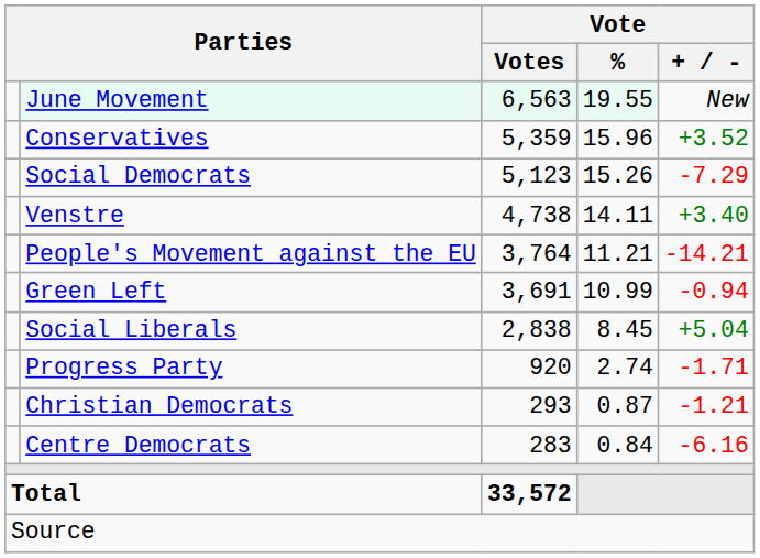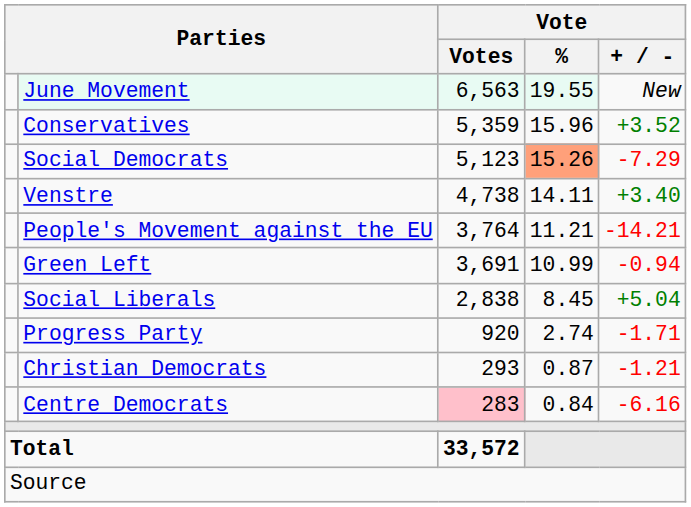Social Democrats | Vote / %: no background -> lightsalmon background
Centre Democrats | Vote / Votes: no background -> pink background
